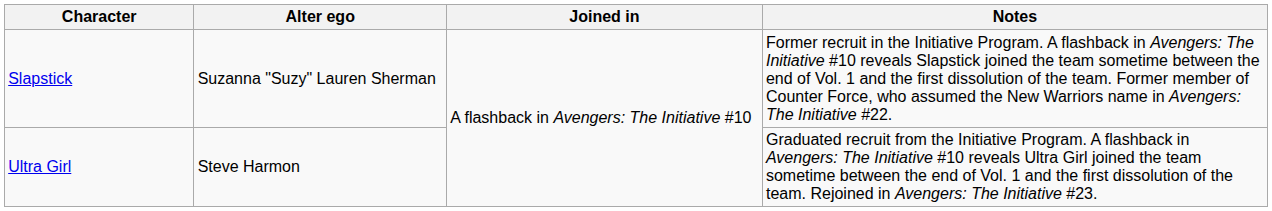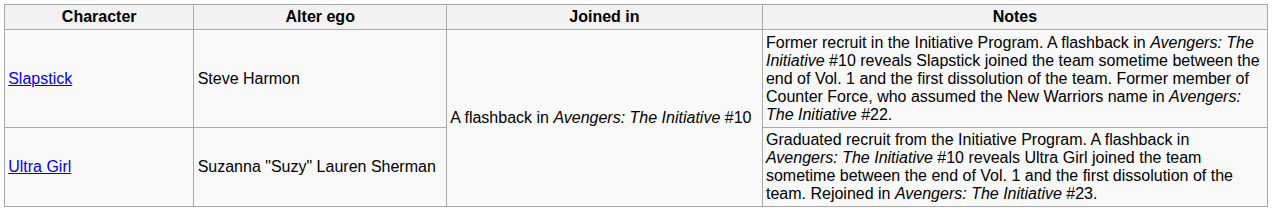Slapstick | Alter ego: Suzanna "Suzy" Lauren Sherman -> Steve Harmon
Ultra Girl | Alter ego: Steve Harmon -> Suzanna "Suzy" Lauren Sherman
